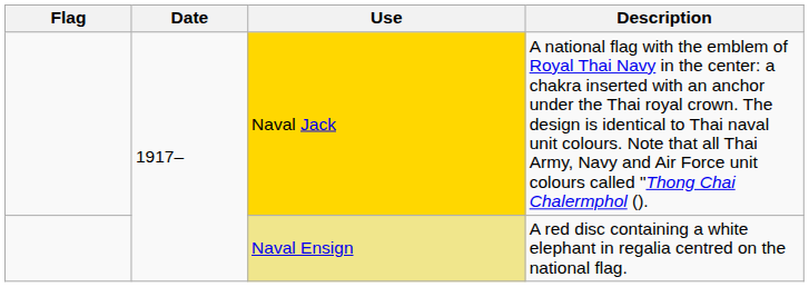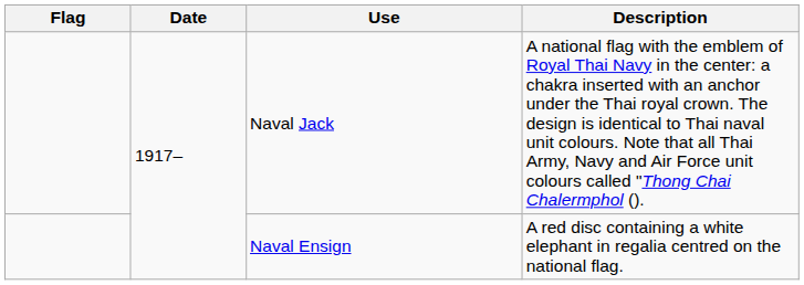Naval Jack | Use: gold background -> no background
Naval Ensign | Use: khaki background -> no background
